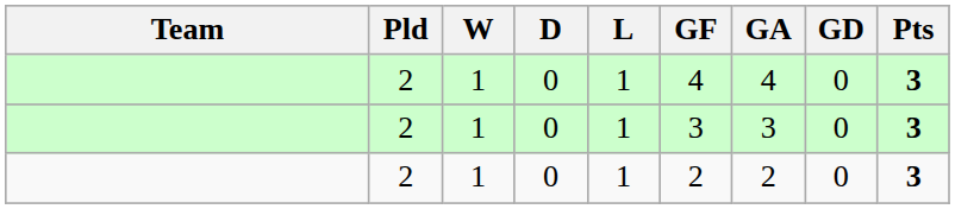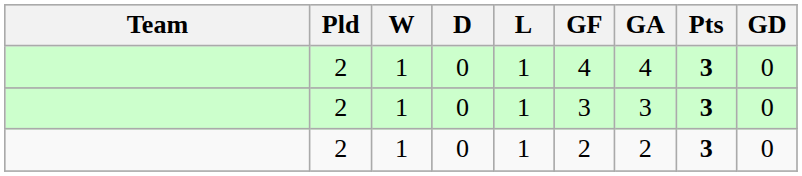columns swapped: GD <-> Pts
